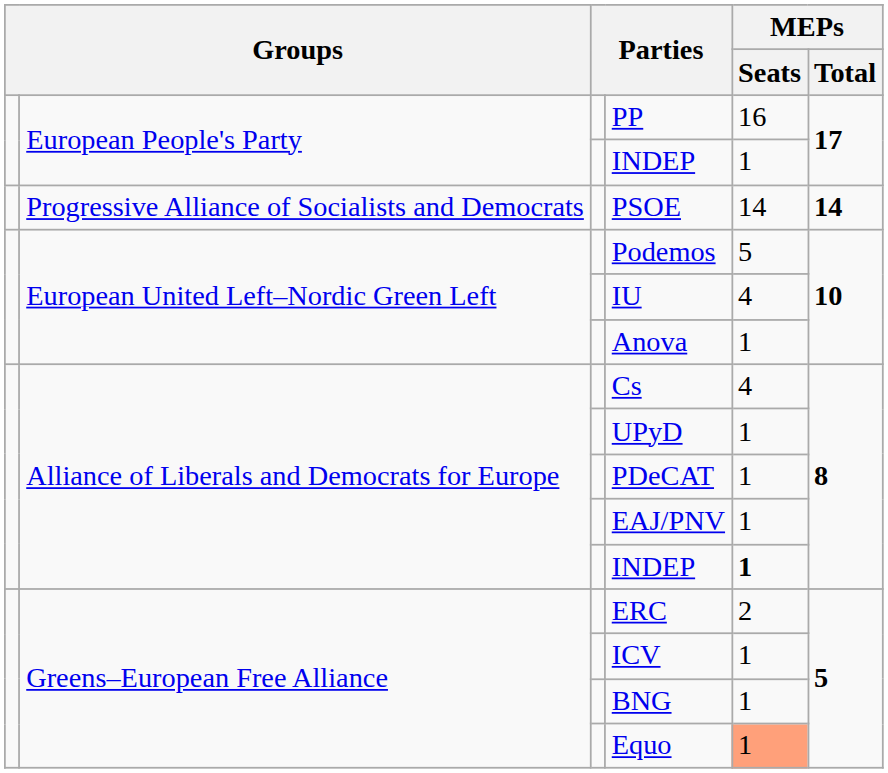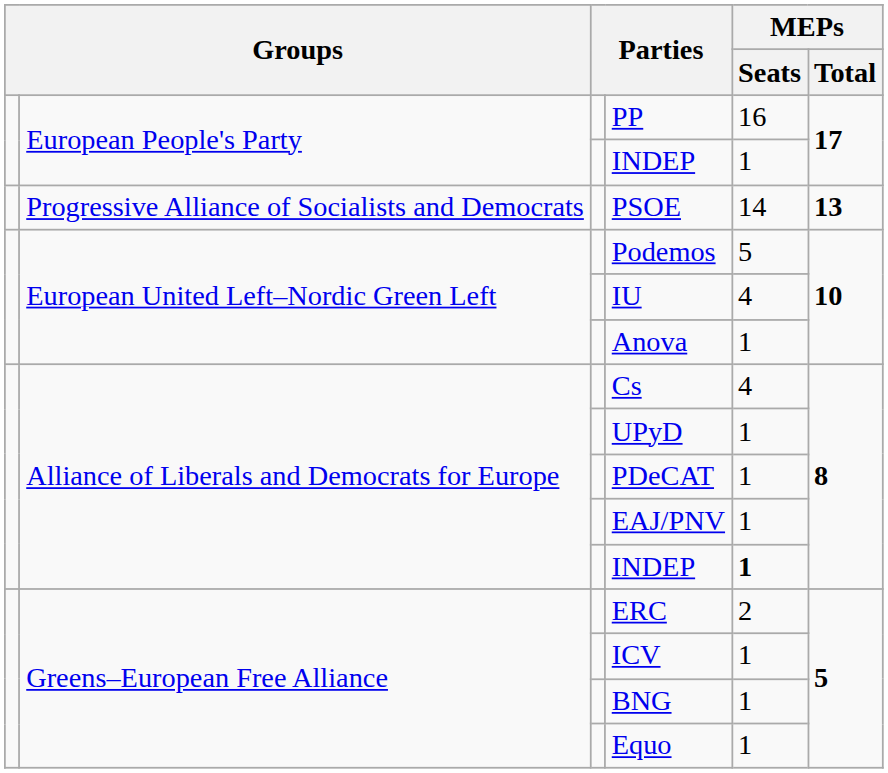PSOE | MEPs / Total: 14 -> 13
Equo | MEPs / Seats: lightsalmon background -> no background
